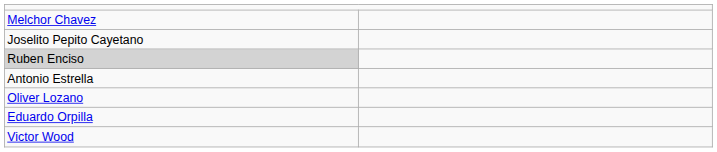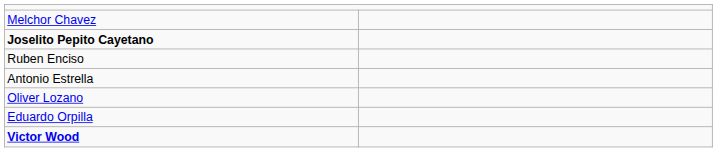Joselito Pepito Cayetano | column 1: normal -> bold
Ruben Enciso | column 1: lightgrey background -> no background
Victor Wood | column 1: normal -> bold
